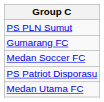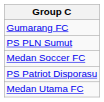row 2 | column 1: PS PLN Sumut -> Gumarang FC
row 3 | column 1: Gumarang FC -> PS PLN Sumut
